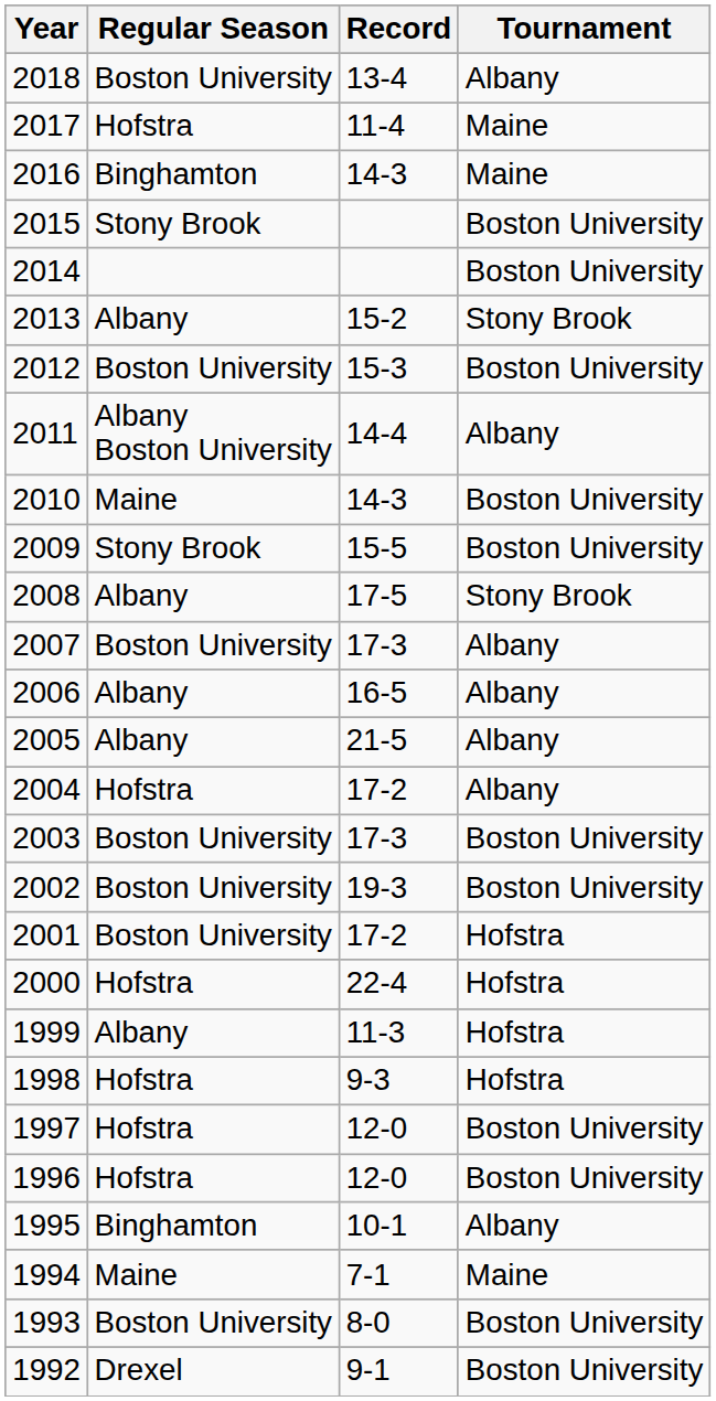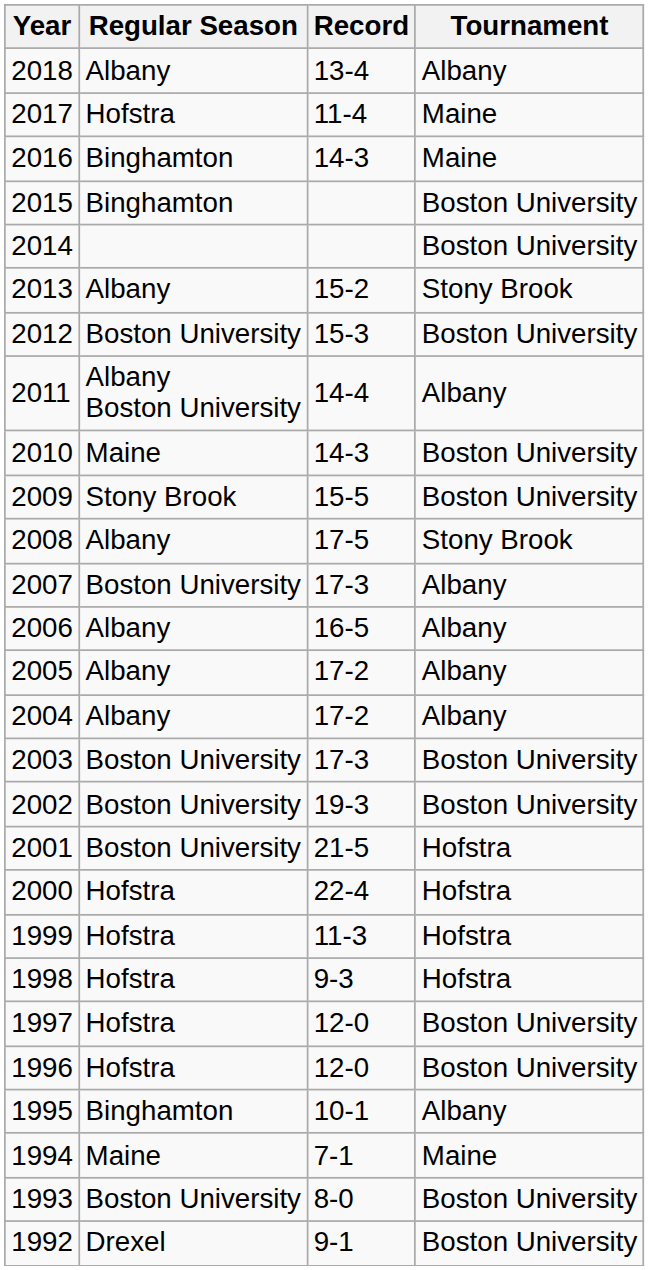2018 | Regular Season: Boston University -> Albany
2015 | Regular Season: Stony Brook -> Binghamton
2005 | Record: 21-5 -> 17-2
2004 | Regular Season: Hofstra -> Albany
2001 | Record: 17-2 -> 21-5
1999 | Regular Season: Albany -> Hofstra
